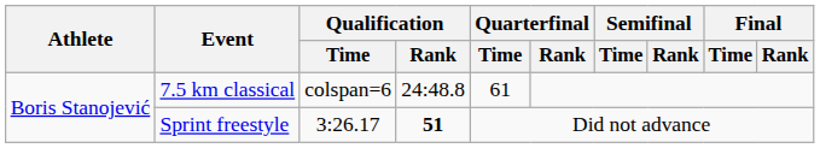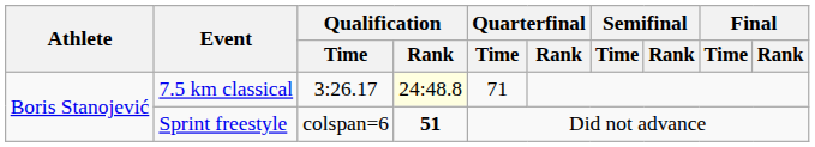7.5 km classical | Qualification / Time: colspan=6 -> 3:26.17
7.5 km classical | Qualification / Rank: no background -> lightyellow background
7.5 km classical | Quarterfinal / Time: 61 -> 71
Sprint freestyle | Qualification / Time: 3:26.17 -> colspan=6
